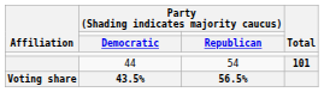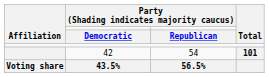101 | column 2: 44 -> 42
